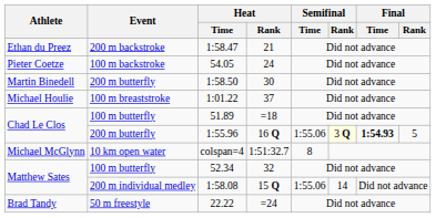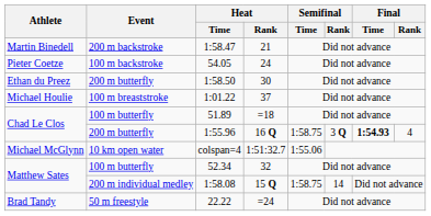1:58.47 | Athlete: Ethan du Preez -> Martin Binedell
1:58.50 | Athlete: Martin Binedell -> Ethan du Preez
1:55.96 | Semifinal / Time: 1:55.06 -> 1:58.75
1:55.96 | Semifinal / Rank: lightyellow background -> no background
1:55.96 | Final / Rank: 5 -> 4
colspan=4 | Semifinal / Time: 8 -> 1:55.06
1:58.08 | Semifinal / Time: 1:55.06 -> 1:58.75
